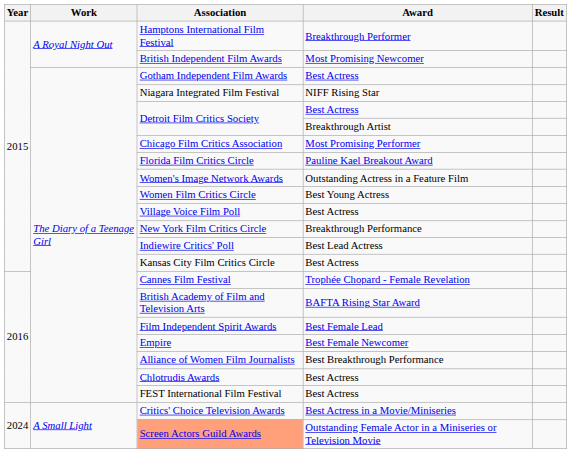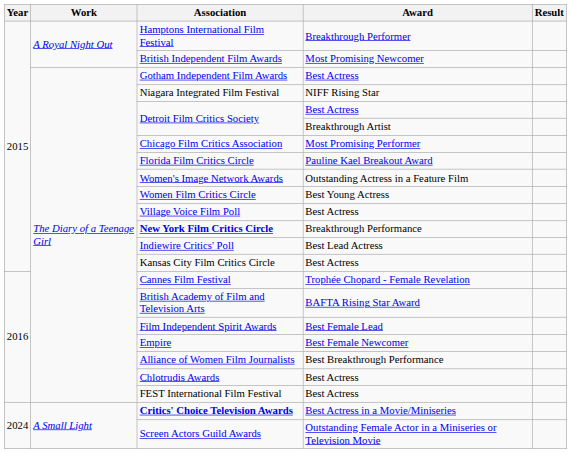New York Film Critics Circle | Association: normal -> bold
Critics' Choice Television Awards | Association: normal -> bold
Screen Actors Guild Awards | Association: lightsalmon background -> no background
